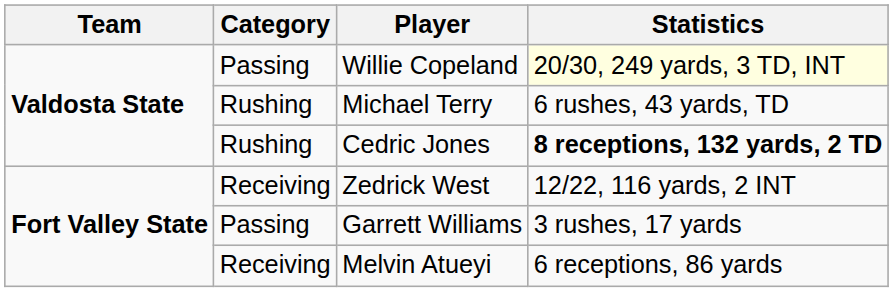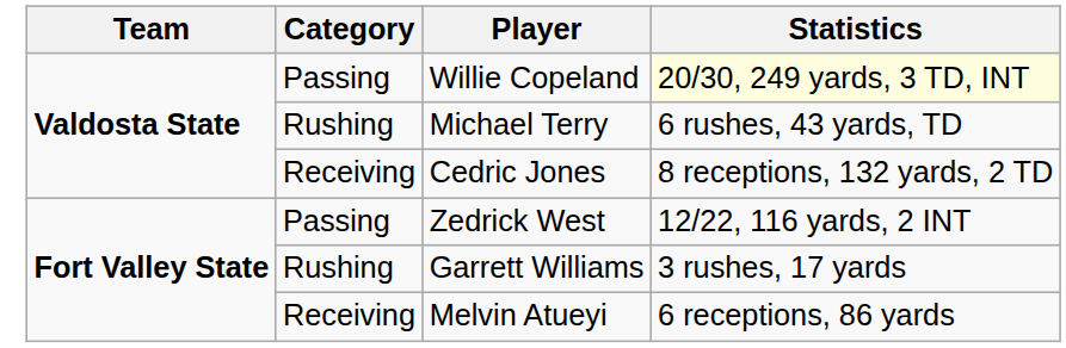Cedric Jones | Category: Rushing -> Receiving
Cedric Jones | Statistics: bold -> normal
Zedrick West | Category: Receiving -> Passing
Garrett Williams | Category: Passing -> Rushing
